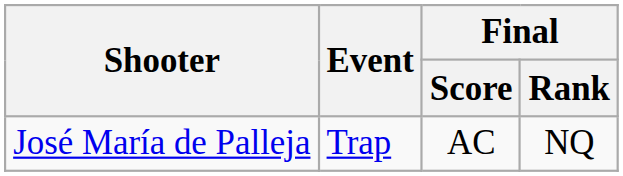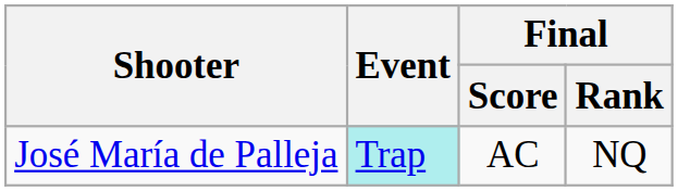José María de Palleja | Event: no background -> paleturquoise background
